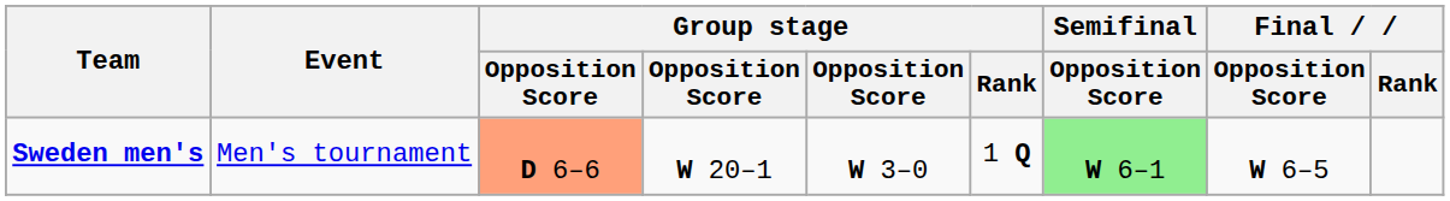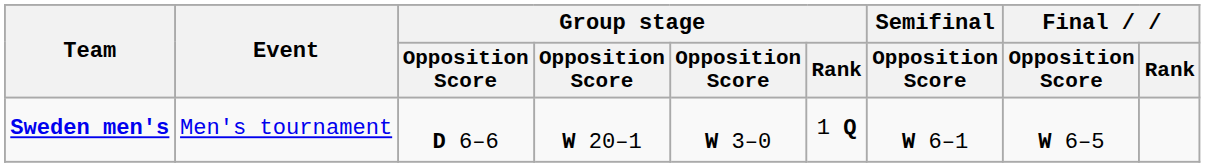Sweden men's | column 3: lightsalmon background -> no background
Sweden men's | Semifinal / Opposition Score: lightgreen background -> no background
